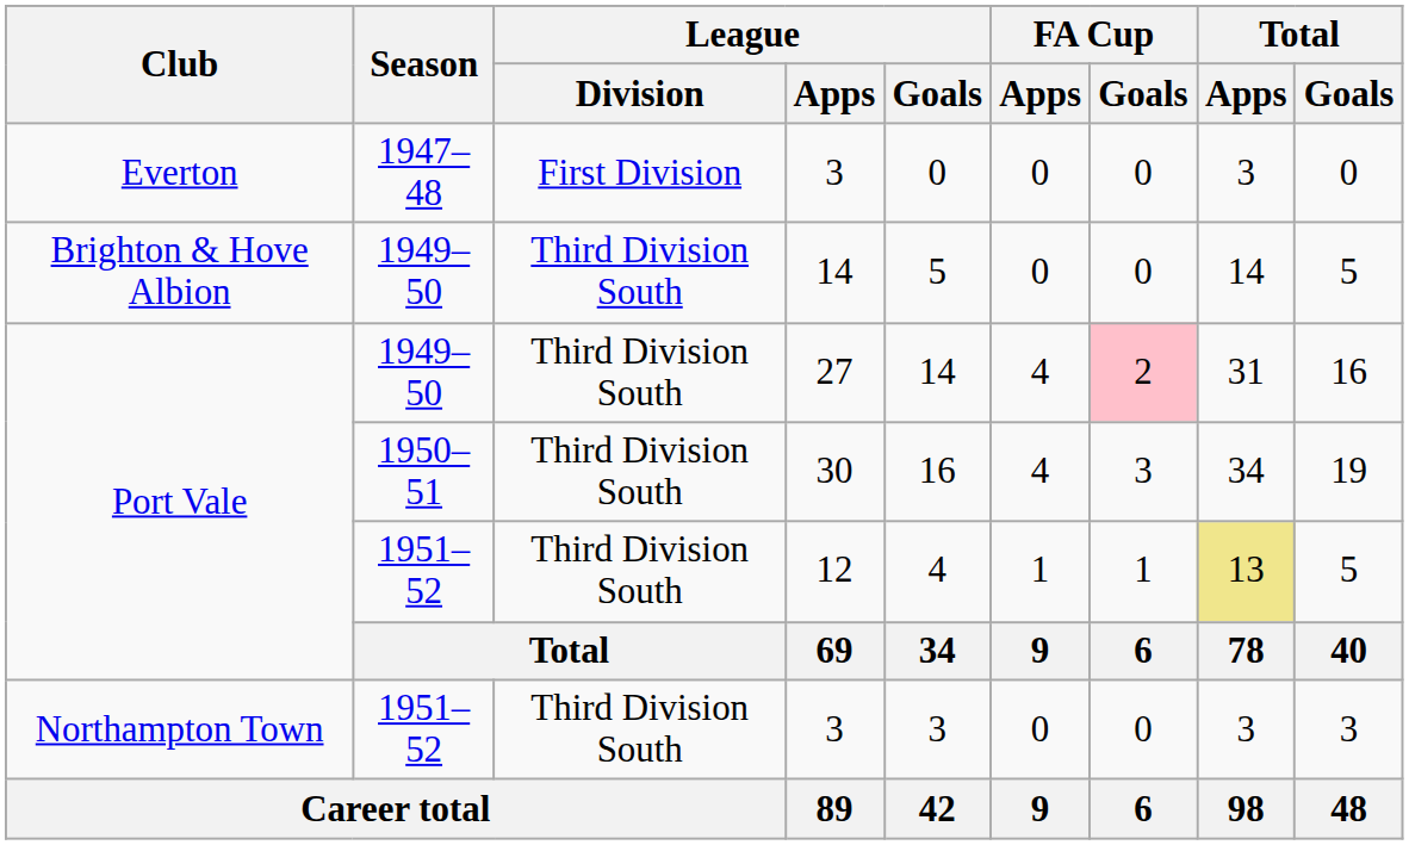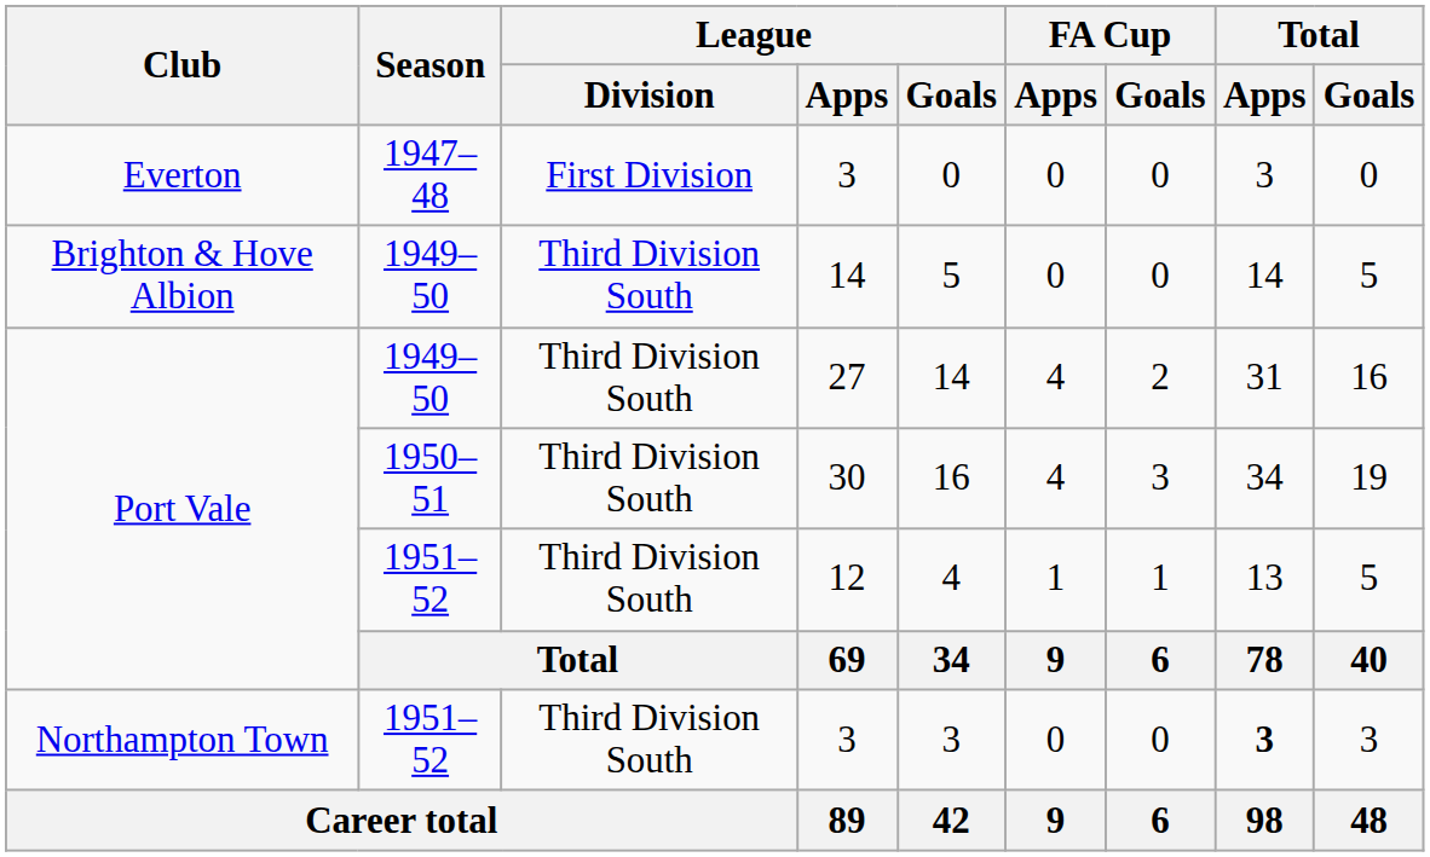27 | FA Cup / Goals: pink background -> no background
12 | Total / Apps: khaki background -> no background
Northampton Town / 3 | Total / Apps: normal -> bold
